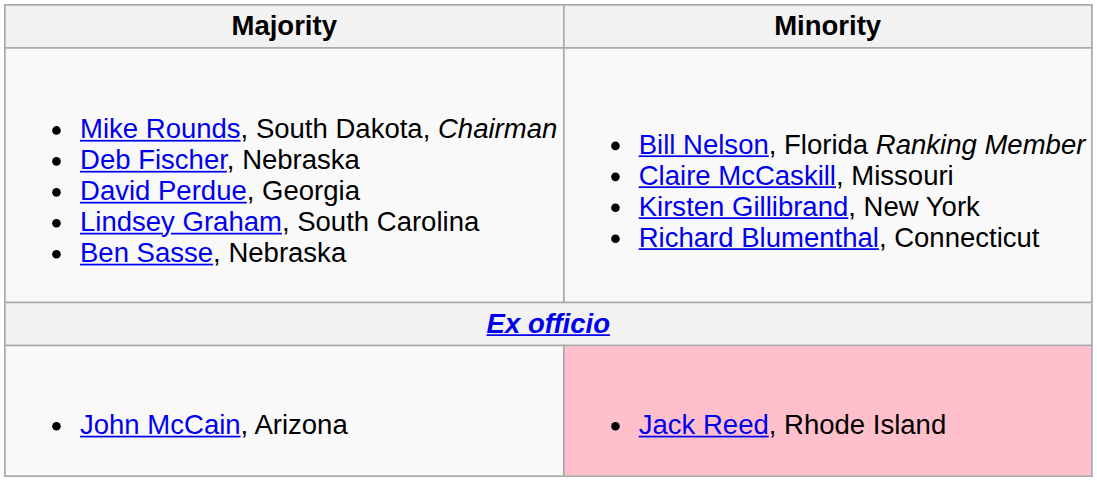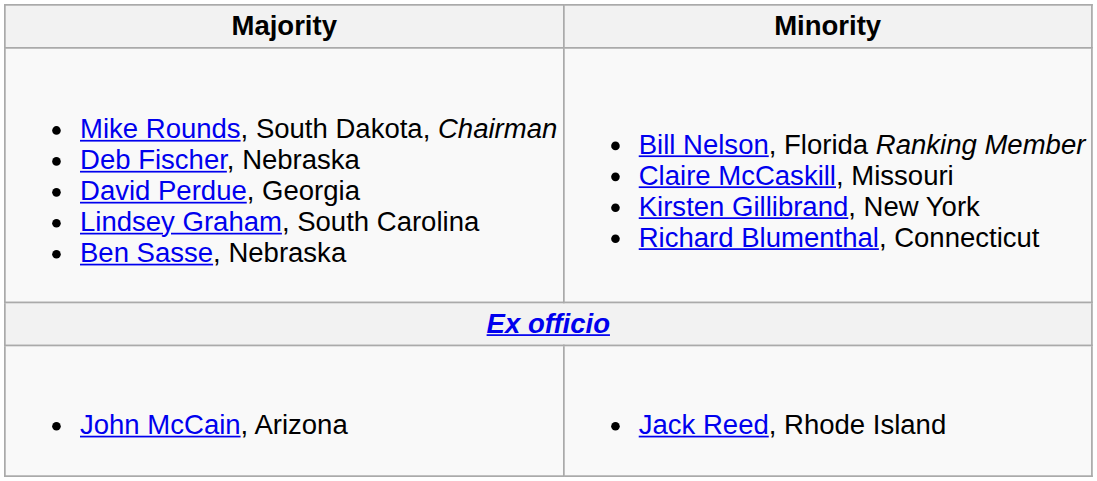John McCain, Arizona | Minority: pink background -> no background
